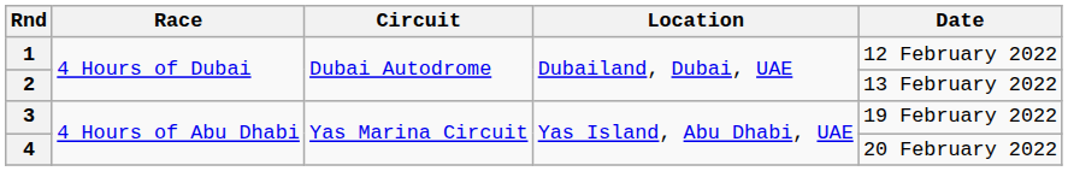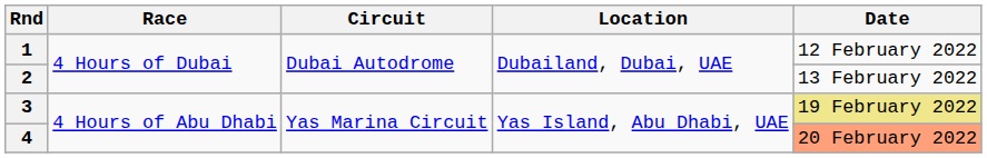3 | Date: no background -> khaki background
4 | Date: no background -> lightsalmon background
